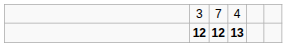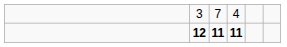row 2 | column 3: 12 -> 11
row 2 | column 4: 13 -> 11
